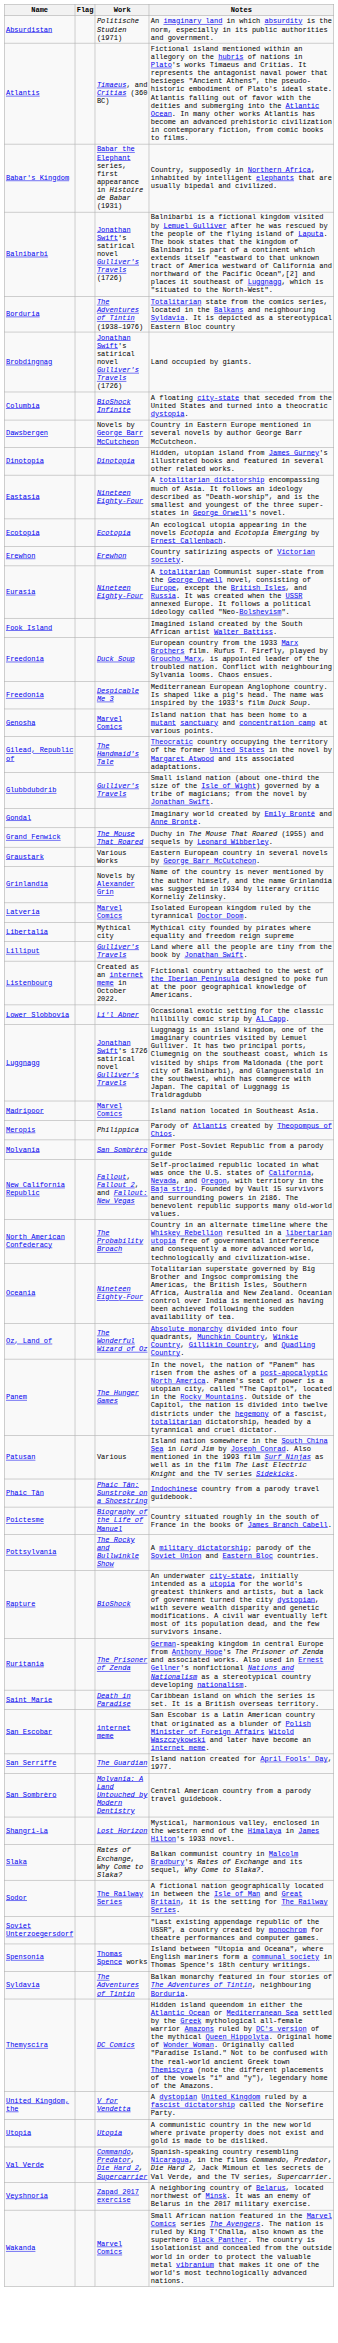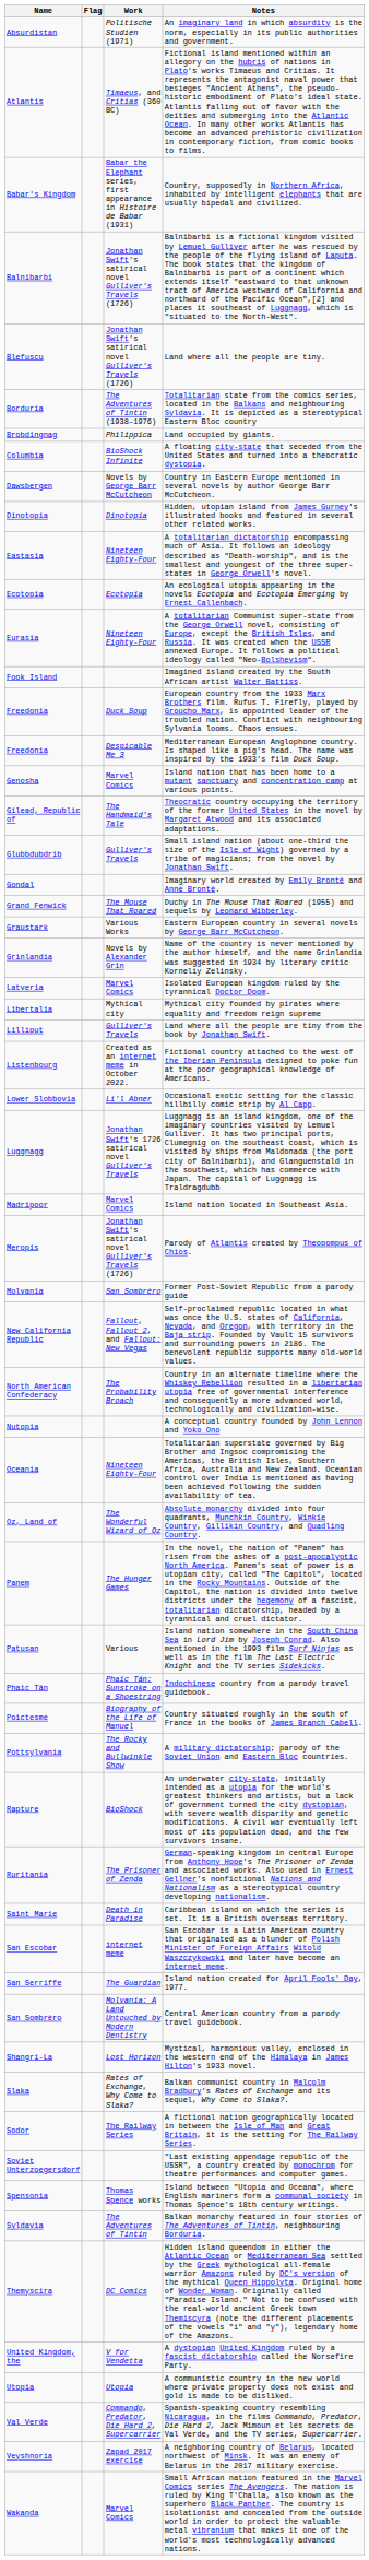+ row: Blefuscu | Jonathan Swift's satirical novel Gulliver's Travels (1726) | Land where all the people are tiny.
Land occupied by giants. | Work: Jonathan Swift's satirical novel Gulliver's Travels (1726) -> Philippica
- row: Erewhon | Erewhon | Country satirizing aspects of Victorian society.
Parody of Atlantis created by Theopompus of Chios. | Work: Philippica -> Jonathan Swift's satirical novel Gulliver's Travels (1726)
+ row: Nutopia | A conceptual country founded by John Lennon and Yoko Ono
